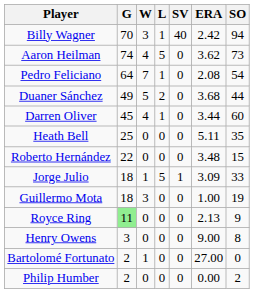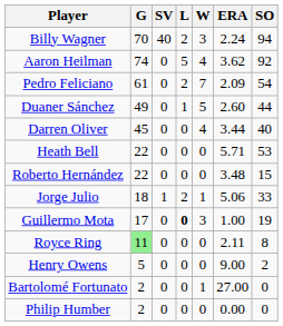columns swapped: W <-> SV
Billy Wagner | L: 1 -> 2
Billy Wagner | ERA: 2.42 -> 2.24
Aaron Heilman | SO: 73 -> 92
Pedro Feliciano | G: 64 -> 61
Pedro Feliciano | L: 1 -> 2
Pedro Feliciano | ERA: 2.08 -> 2.09
Duaner Sánchez | L: 2 -> 1
Duaner Sánchez | ERA: 3.68 -> 2.60
Darren Oliver | L: 1 -> 0
Darren Oliver | SO: 60 -> 40
Heath Bell | G: 25 -> 22
Heath Bell | ERA: 5.11 -> 5.71
Heath Bell | SO: 35 -> 53
Jorge Julio | L: 5 -> 2
Jorge Julio | ERA: 3.09 -> 5.06
Guillermo Mota | G: 18 -> 17
Guillermo Mota | L: normal -> bold
Royce Ring | ERA: 2.13 -> 2.11
Royce Ring | SO: 9 -> 8
Henry Owens | G: 3 -> 5
Henry Owens | SO: 8 -> 2
Philip Humber | SO: 2 -> 0
